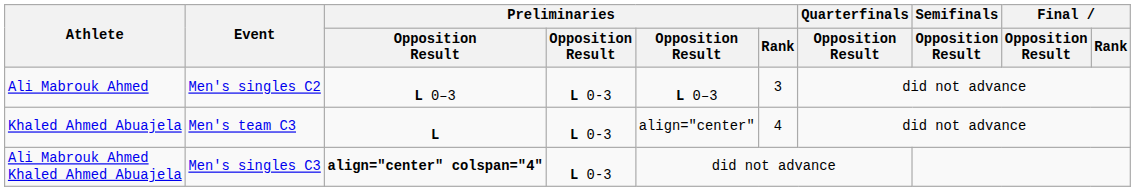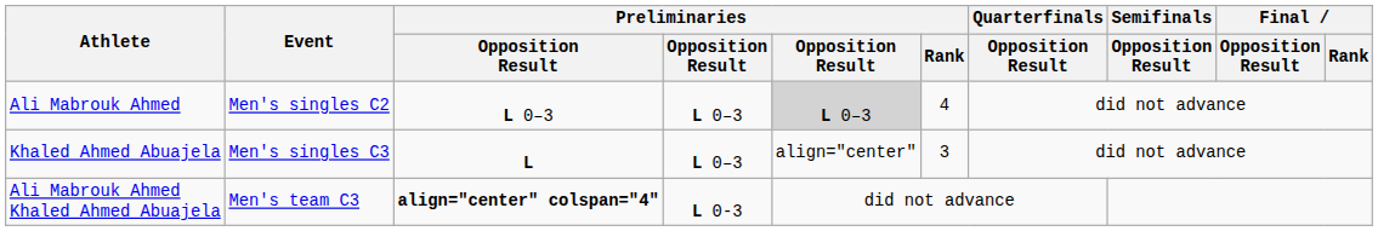Ali Mabrouk Ahmed | column 4: L 0-3 -> L 0–3
Ali Mabrouk Ahmed | column 5: no background -> lightgrey background
Ali Mabrouk Ahmed | Preliminaries / Rank: 3 -> 4
Khaled Ahmed Abuajela | Event: Men's team C3 -> Men's singles C3
Khaled Ahmed Abuajela | column 4: L 0-3 -> L 0–3
Khaled Ahmed Abuajela | Preliminaries / Rank: 4 -> 3
Ali Mabrouk Ahmed Khaled Ahmed Abuajela | Event: Men's singles C3 -> Men's team C3
